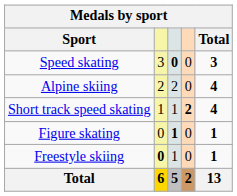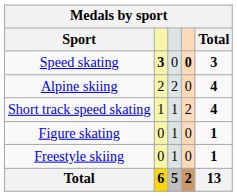Speed skating | column 2: normal -> bold
Speed skating | column 3: bold -> normal
Speed skating | column 4: normal -> bold
Short track speed skating | column 4: bold -> normal
Figure skating | column 3: bold -> normal
Freestyle skiing | column 2: bold -> normal
